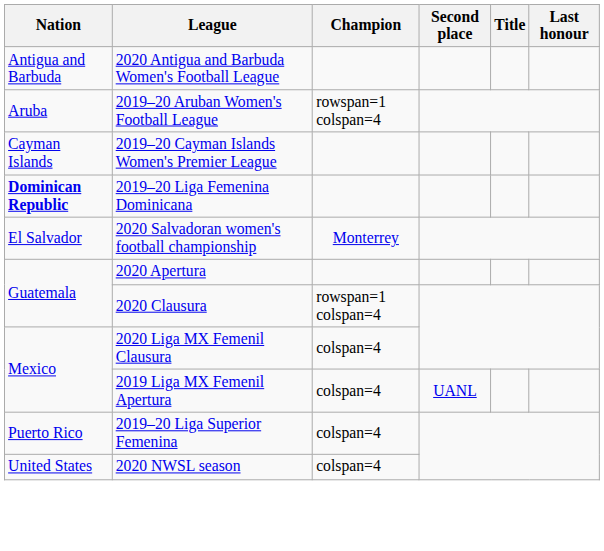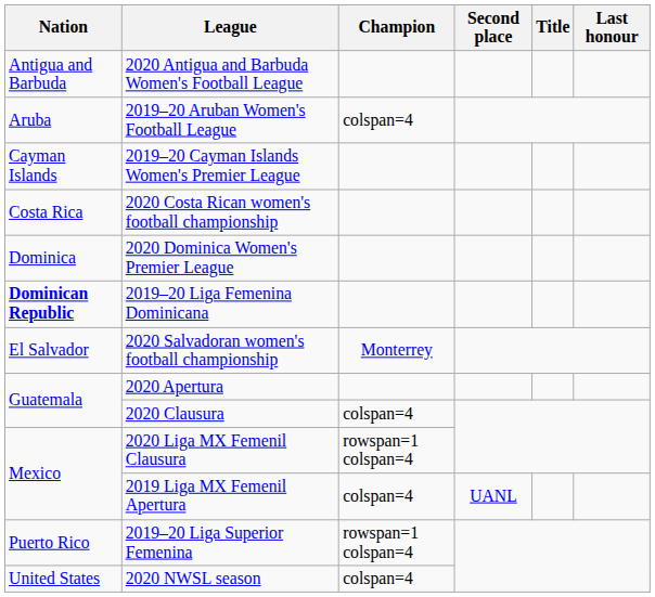2019–20 Aruban Women's Football League | Champion: rowspan=1 colspan=4 -> colspan=4
+ row: Costa Rica | 2020 Costa Rican women's football championship
+ row: Dominica | 2020 Dominica Women's Premier League
2020 Clausura | Champion: rowspan=1 colspan=4 -> colspan=4
2020 Liga MX Femenil Clausura | Champion: colspan=4 -> rowspan=1 colspan=4
2019–20 Liga Superior Femenina | Champion: colspan=4 -> rowspan=1 colspan=4
